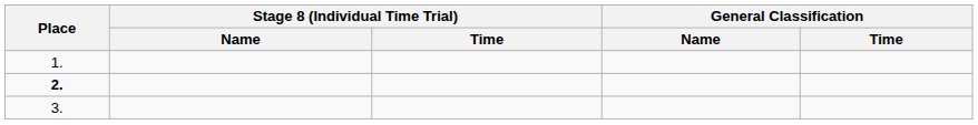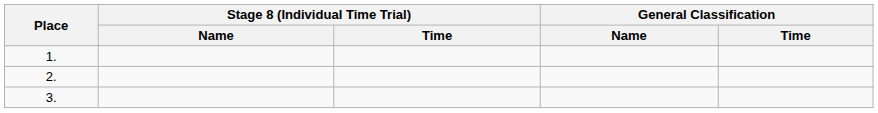2. | Place: bold -> normal
